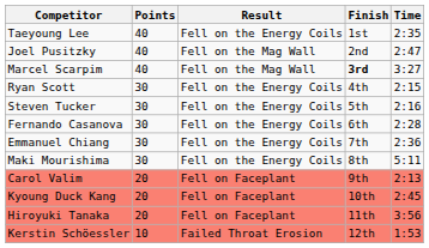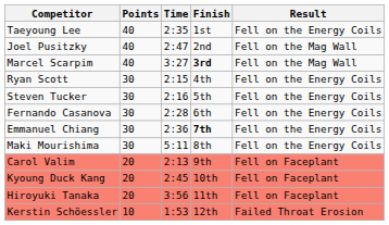columns swapped: Time <-> Result
Emmanuel Chiang | Finish: normal -> bold
